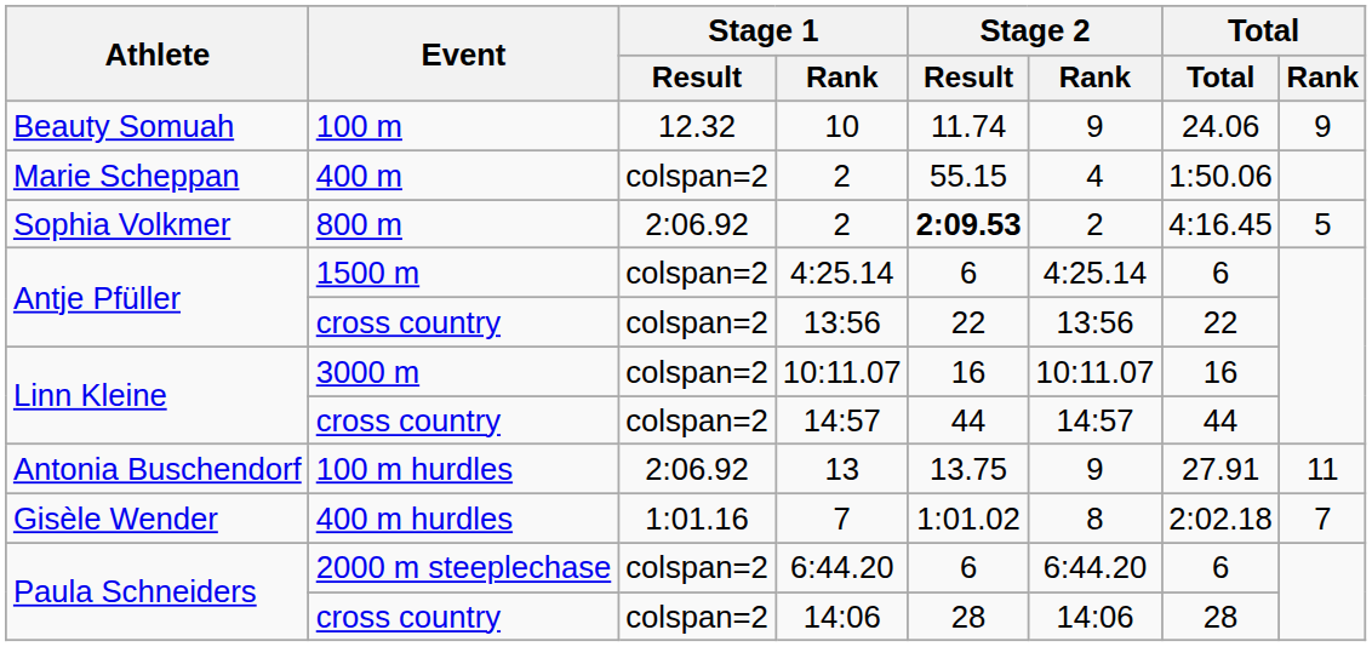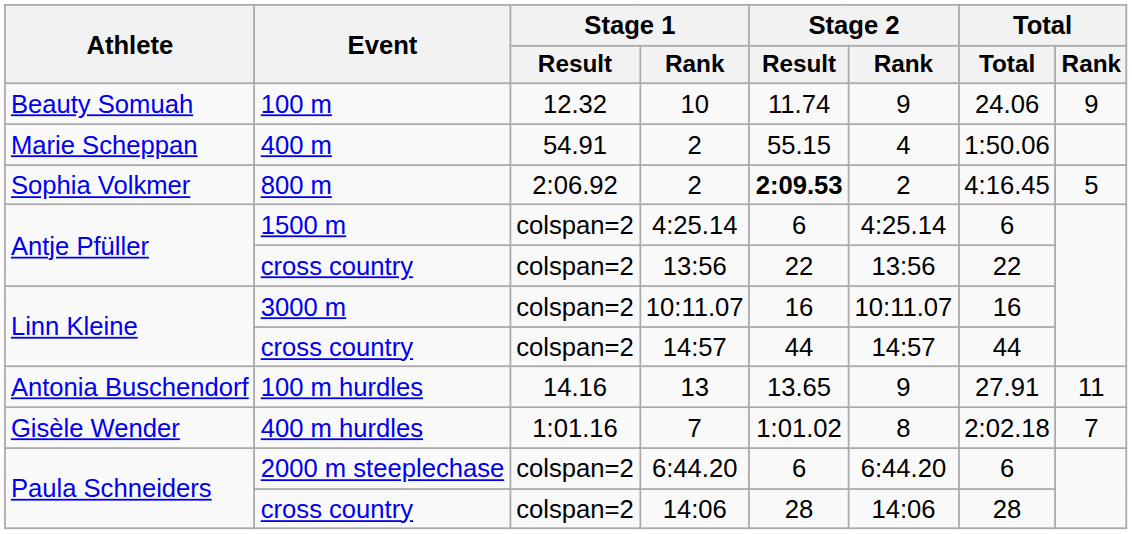400 m / 2 | Stage 1 / Result: colspan=2 -> 54.91
13 | Stage 1 / Result: 2:06.92 -> 14.16
13 | Stage 2 / Result: 13.75 -> 13.65
